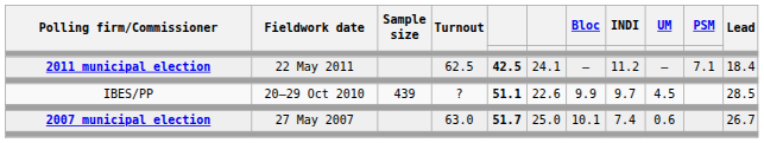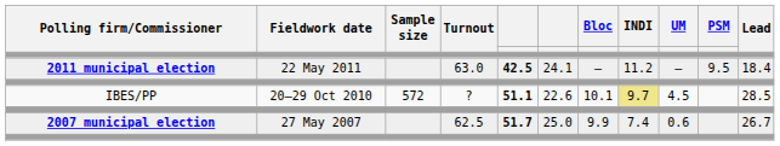2011 municipal election | Turnout: 62.5 -> 63.0
2011 municipal election | PSM: 7.1 -> 9.5
IBES/PP | Sample size: 439 -> 572
IBES/PP | Bloc: 9.9 -> 10.1
IBES/PP | INDI: no background -> khaki background
2007 municipal election | Turnout: 63.0 -> 62.5
2007 municipal election | Bloc: 10.1 -> 9.9
